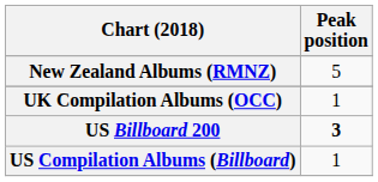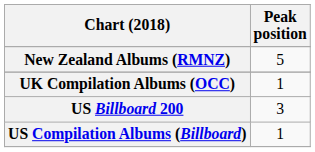US Billboard 200 | Peak position: bold -> normal
